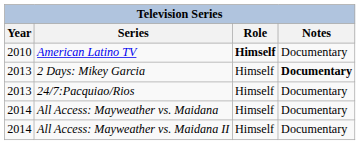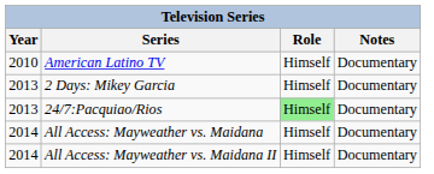American Latino TV | Role: bold -> normal
2 Days: Mikey Garcia | Notes: bold -> normal
24/7:Pacquiao/Rios | Role: no background -> lightgreen background
